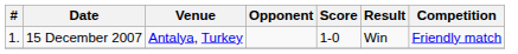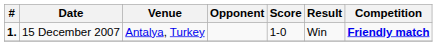15 December 2007 | #: normal -> bold
15 December 2007 | Competition: normal -> bold
